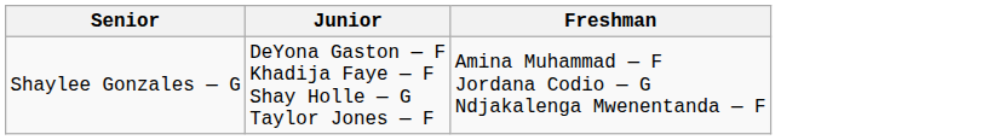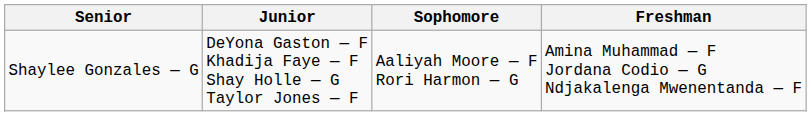+ column: Sophomore | Aaliyah Moore — F Rori Harmon — G
